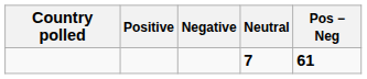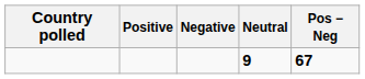row 2 | Neutral: 7 -> 9
row 2 | Pos − Neg: 61 -> 67
